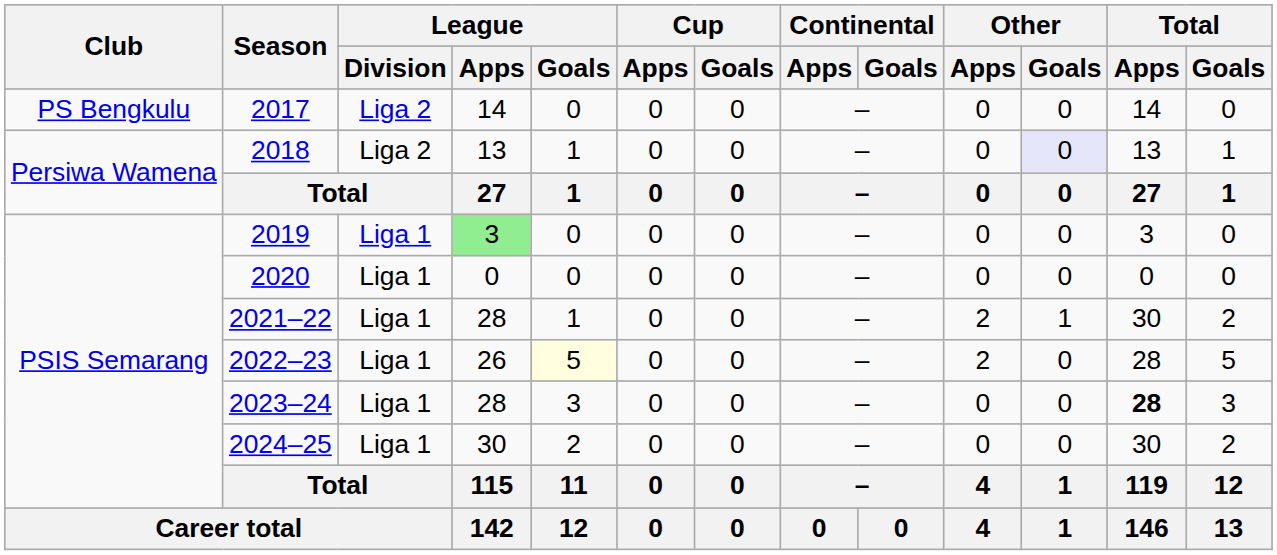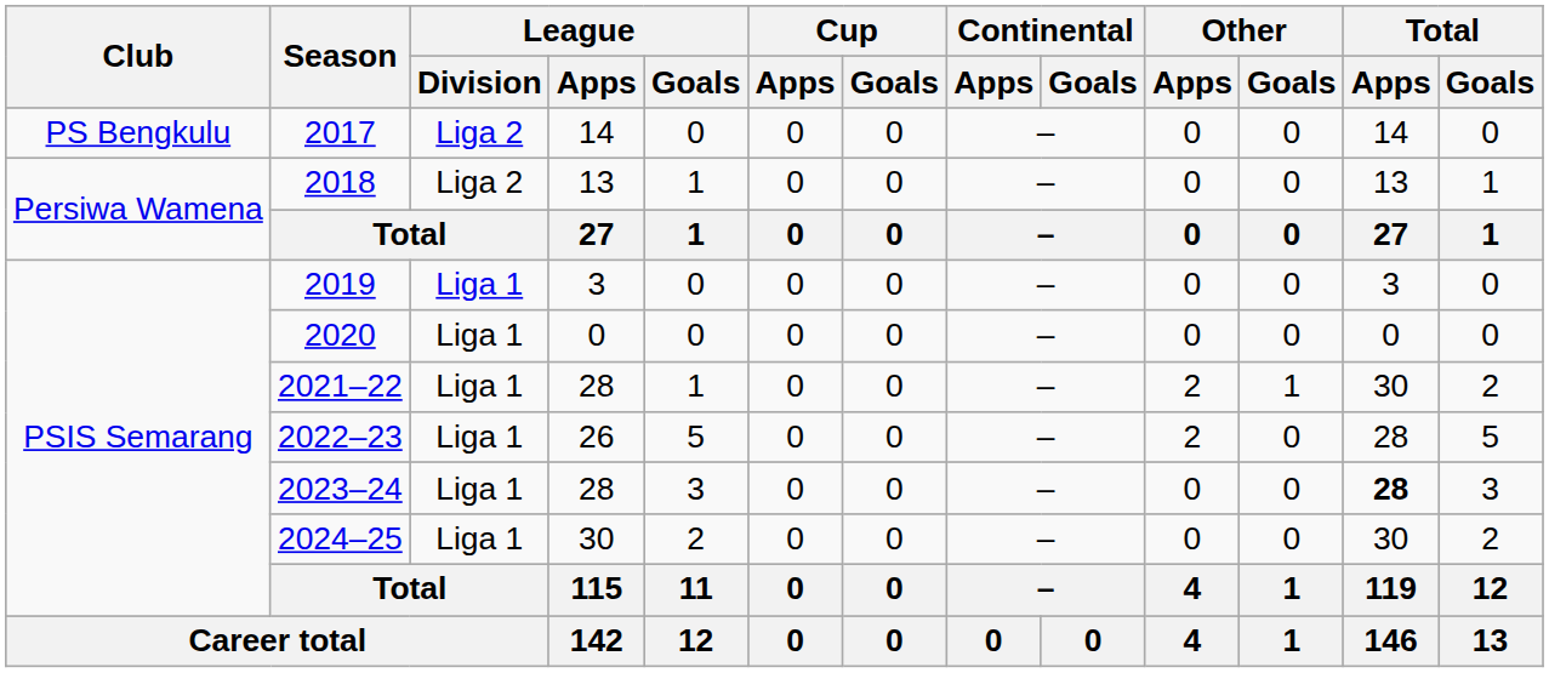2018 | Other / Goals: lavender background -> no background
2019 | League / Apps: lightgreen background -> no background
2022–23 | League / Goals: lightyellow background -> no background
